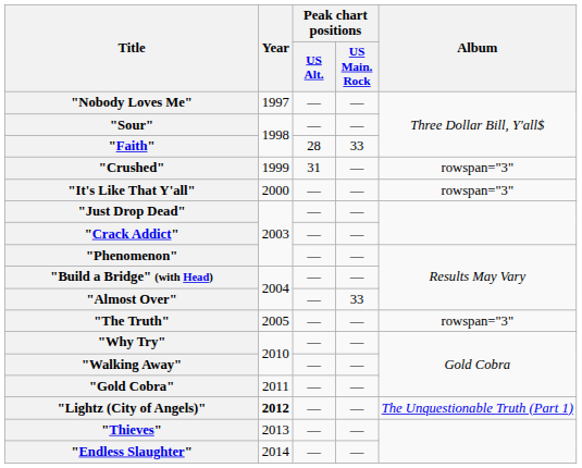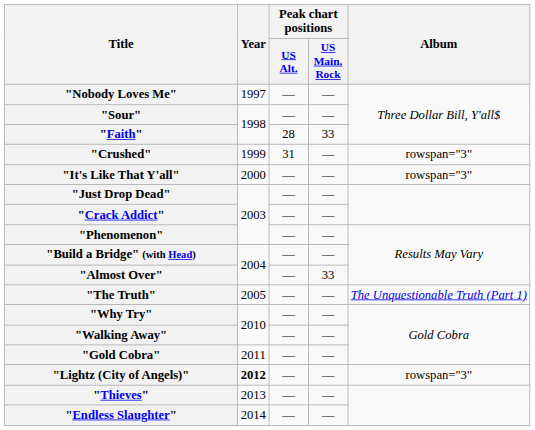"The Truth" | Album: rowspan="3" -> The Unquestionable Truth (Part 1)
"Lightz (City of Angels)" | Album: The Unquestionable Truth (Part 1) -> rowspan="3"
